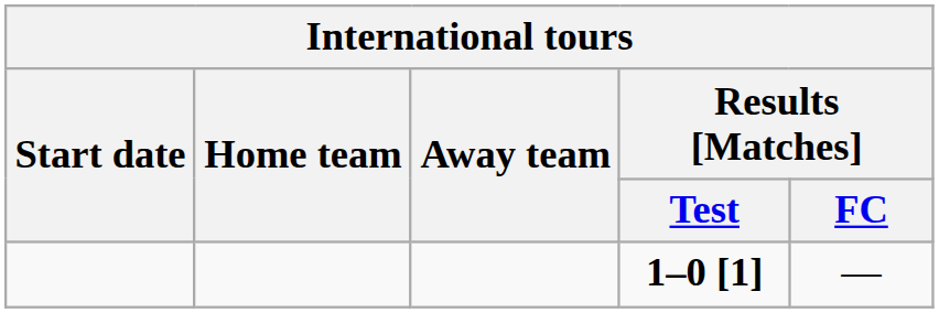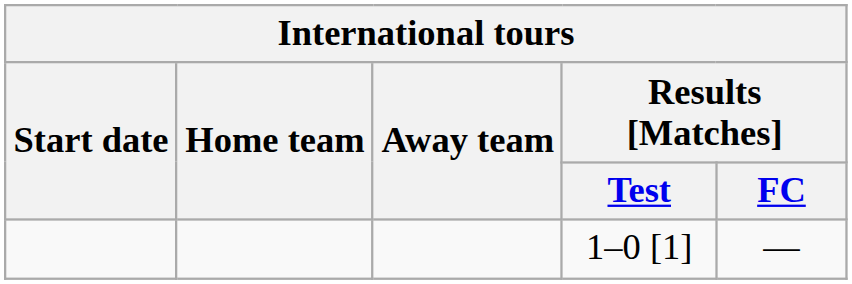row 4 | Results [Matches] / Test: bold -> normal
